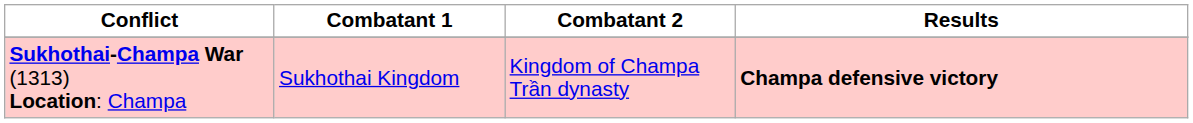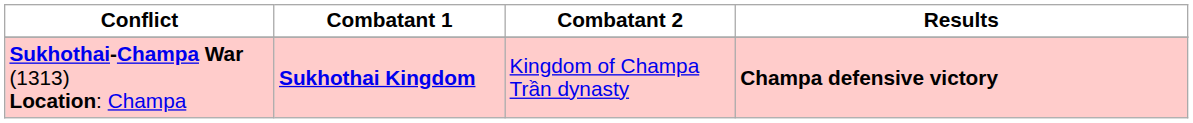Sukhothai-Champa War (1313) Location: Champa | Combatant 1: normal -> bold
